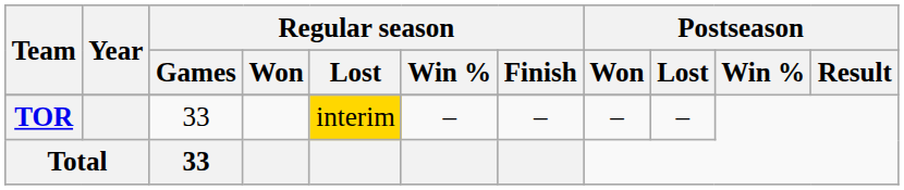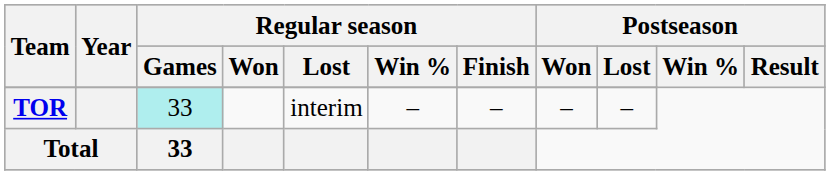TOR | Regular season / Games: no background -> paleturquoise background
TOR | Regular season / Lost: gold background -> no background
